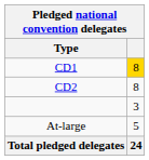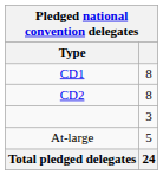CD1 | column 2: gold background -> no background
